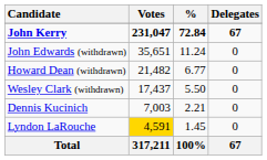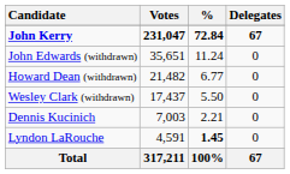Lyndon LaRouche | Votes: gold background -> no background
Lyndon LaRouche | %: normal -> bold
